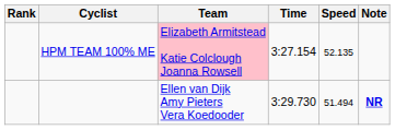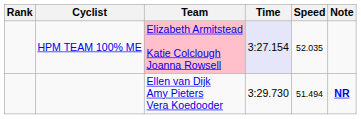HPM TEAM 100% ME | Time: no background -> lavender background
HPM TEAM 100% ME | Speed: 52.135 -> 52.035
